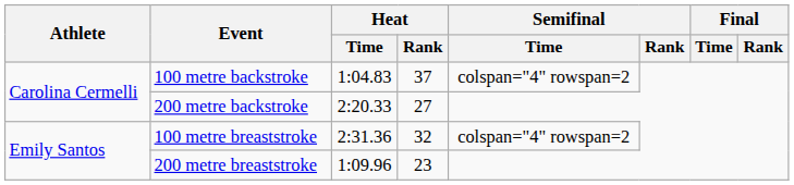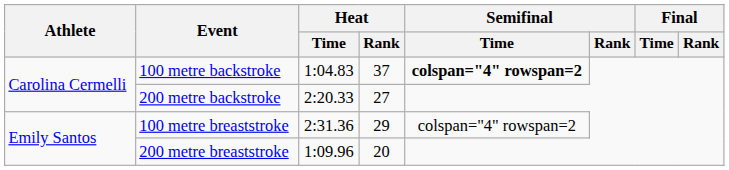100 metre backstroke | Semifinal / Time: normal -> bold
100 metre breaststroke | Heat / Rank: 32 -> 29
200 metre breaststroke | Heat / Rank: 23 -> 20
